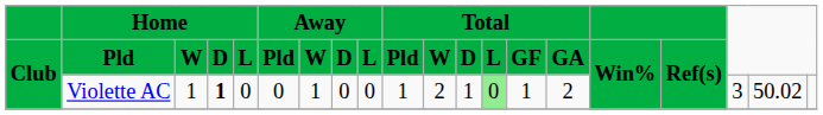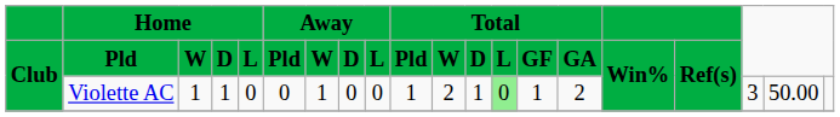row 3 | Home / D: bold -> normal
row 3 | column 19: 50.02 -> 50.00
